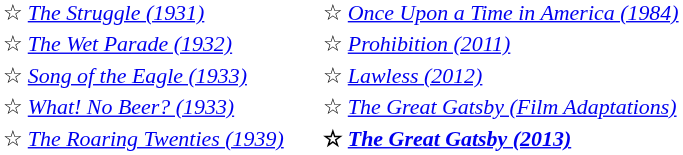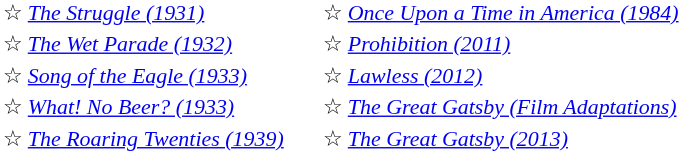☆ The Roaring Twenties (1939) | column 2: bold -> normal
